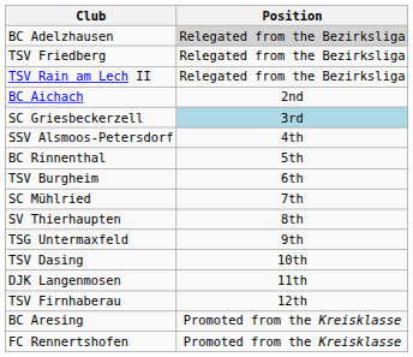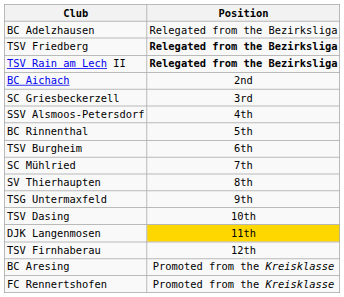BC Adelzhausen | Position: lightgrey background -> no background
TSV Friedberg | Position: normal -> bold
TSV Rain am Lech II | Position: normal -> bold
SC Griesbeckerzell | Position: lightblue background -> no background
DJK Langenmosen | Position: no background -> gold background
